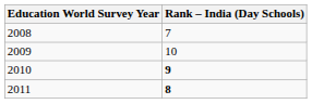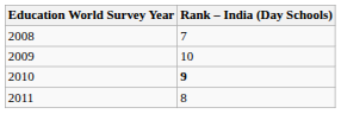2011 | Rank – India (Day Schools): bold -> normal
